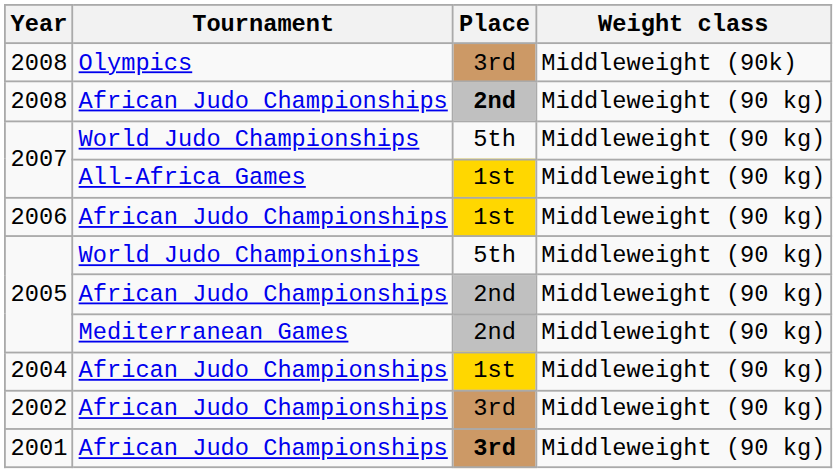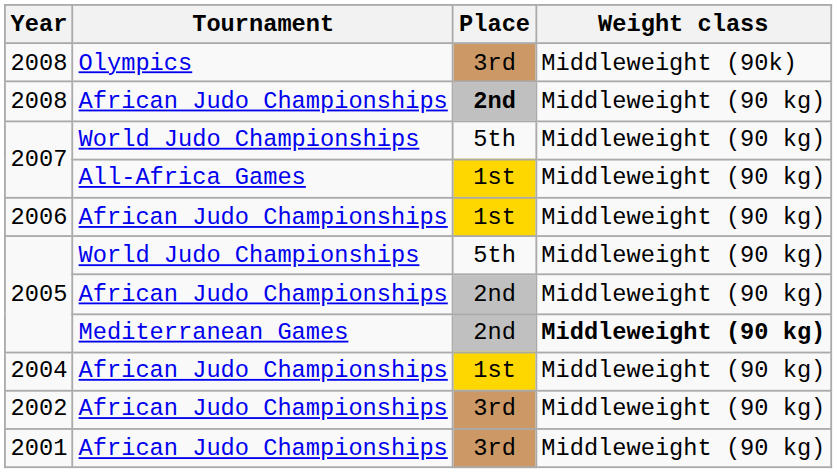2005 / Mediterranean Games | Weight class: normal -> bold
2001 | Place: bold -> normal
